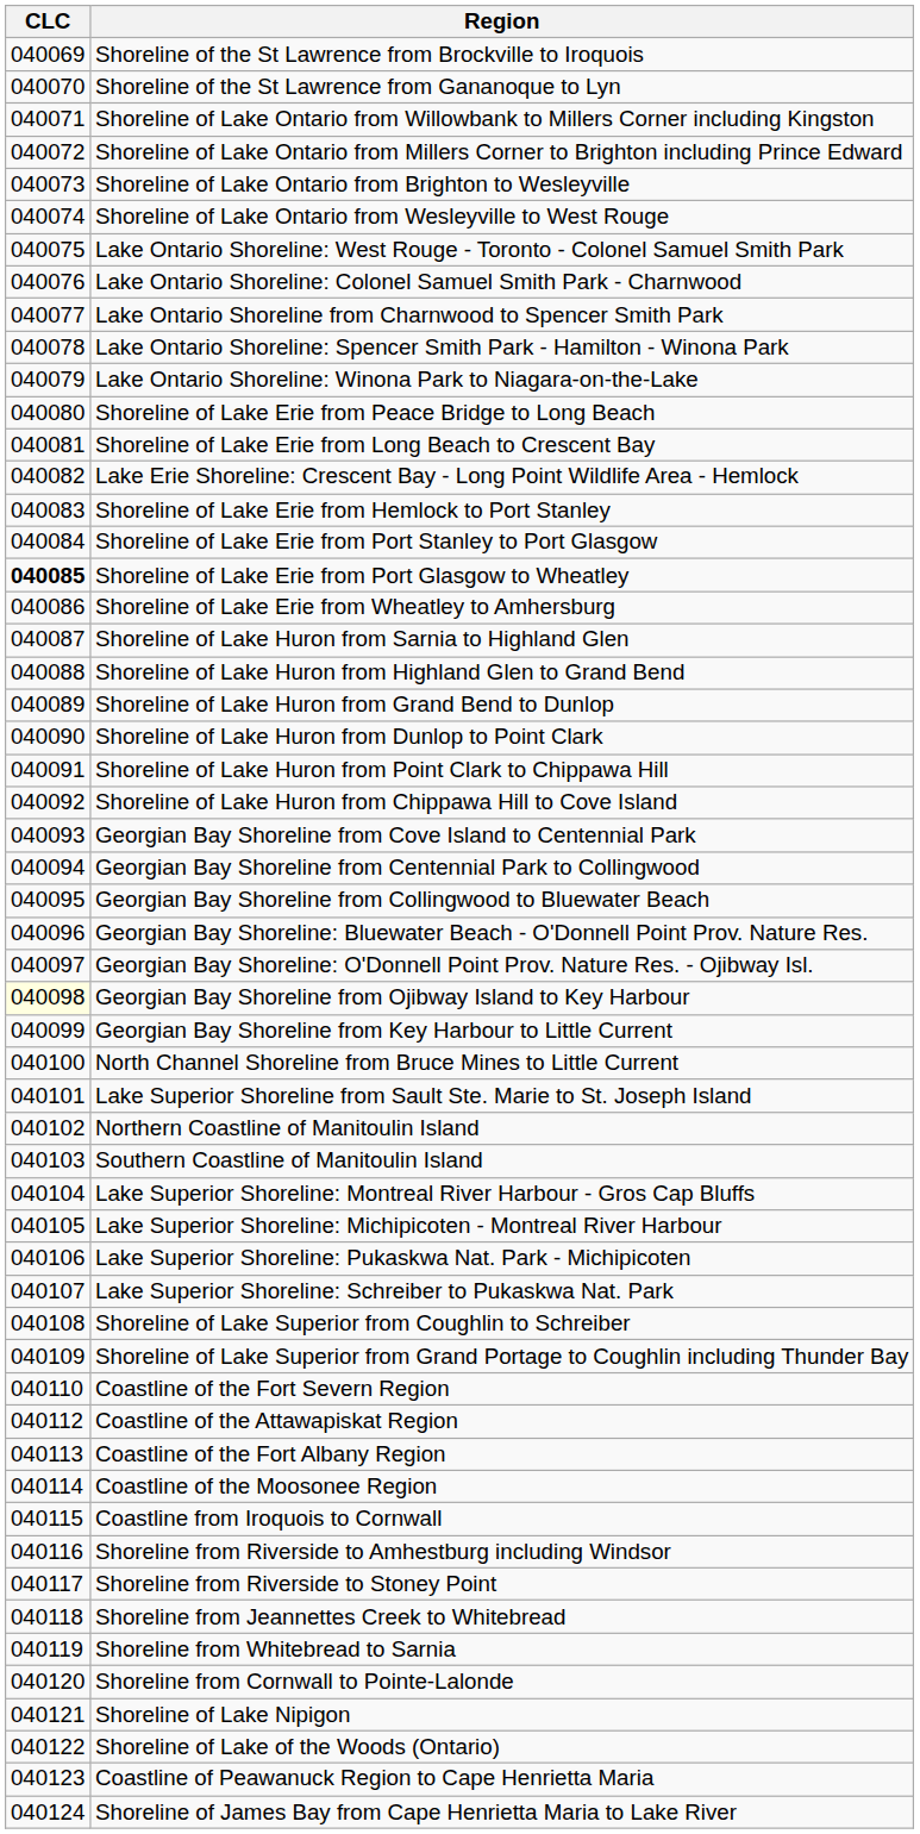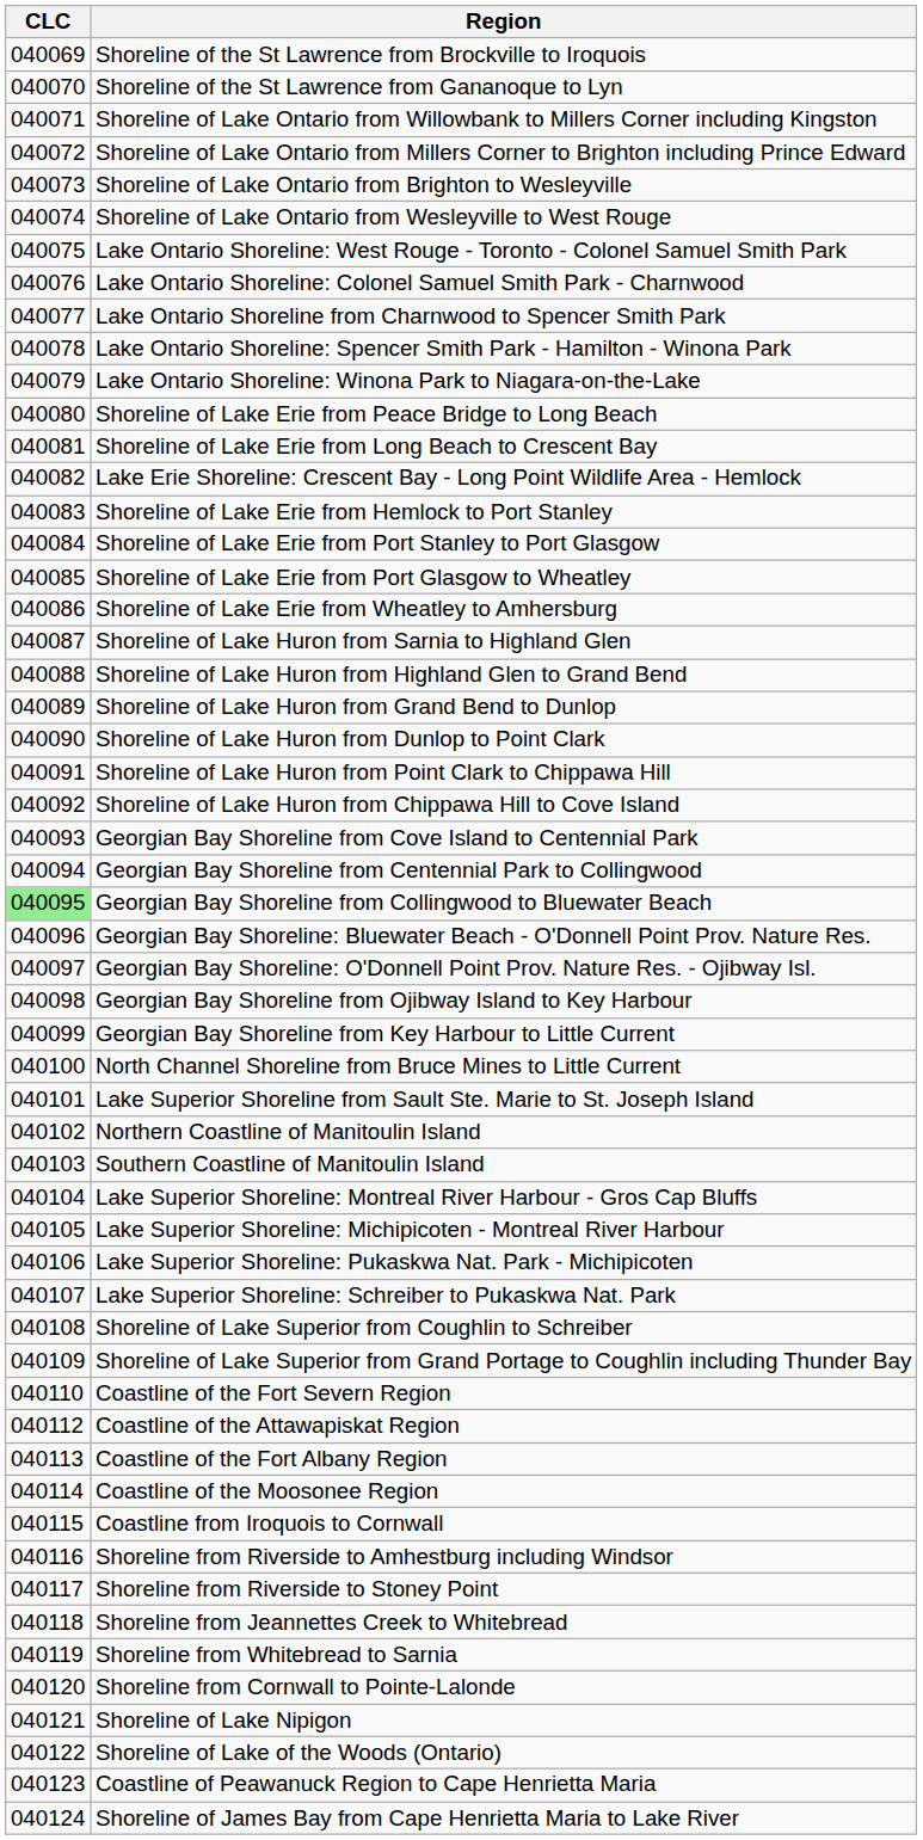Shoreline of Lake Erie from Port Glasgow to Wheatley | CLC: bold -> normal
Georgian Bay Shoreline from Collingwood to Bluewater Beach | CLC: no background -> lightgreen background
Georgian Bay Shoreline from Ojibway Island to Key Harbour | CLC: lightyellow background -> no background
